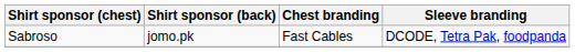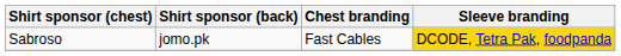Sabroso | Sleeve branding: no background -> gold background
